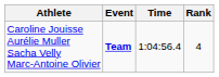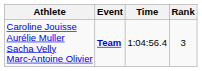row 2 | Rank: 4 -> 3
